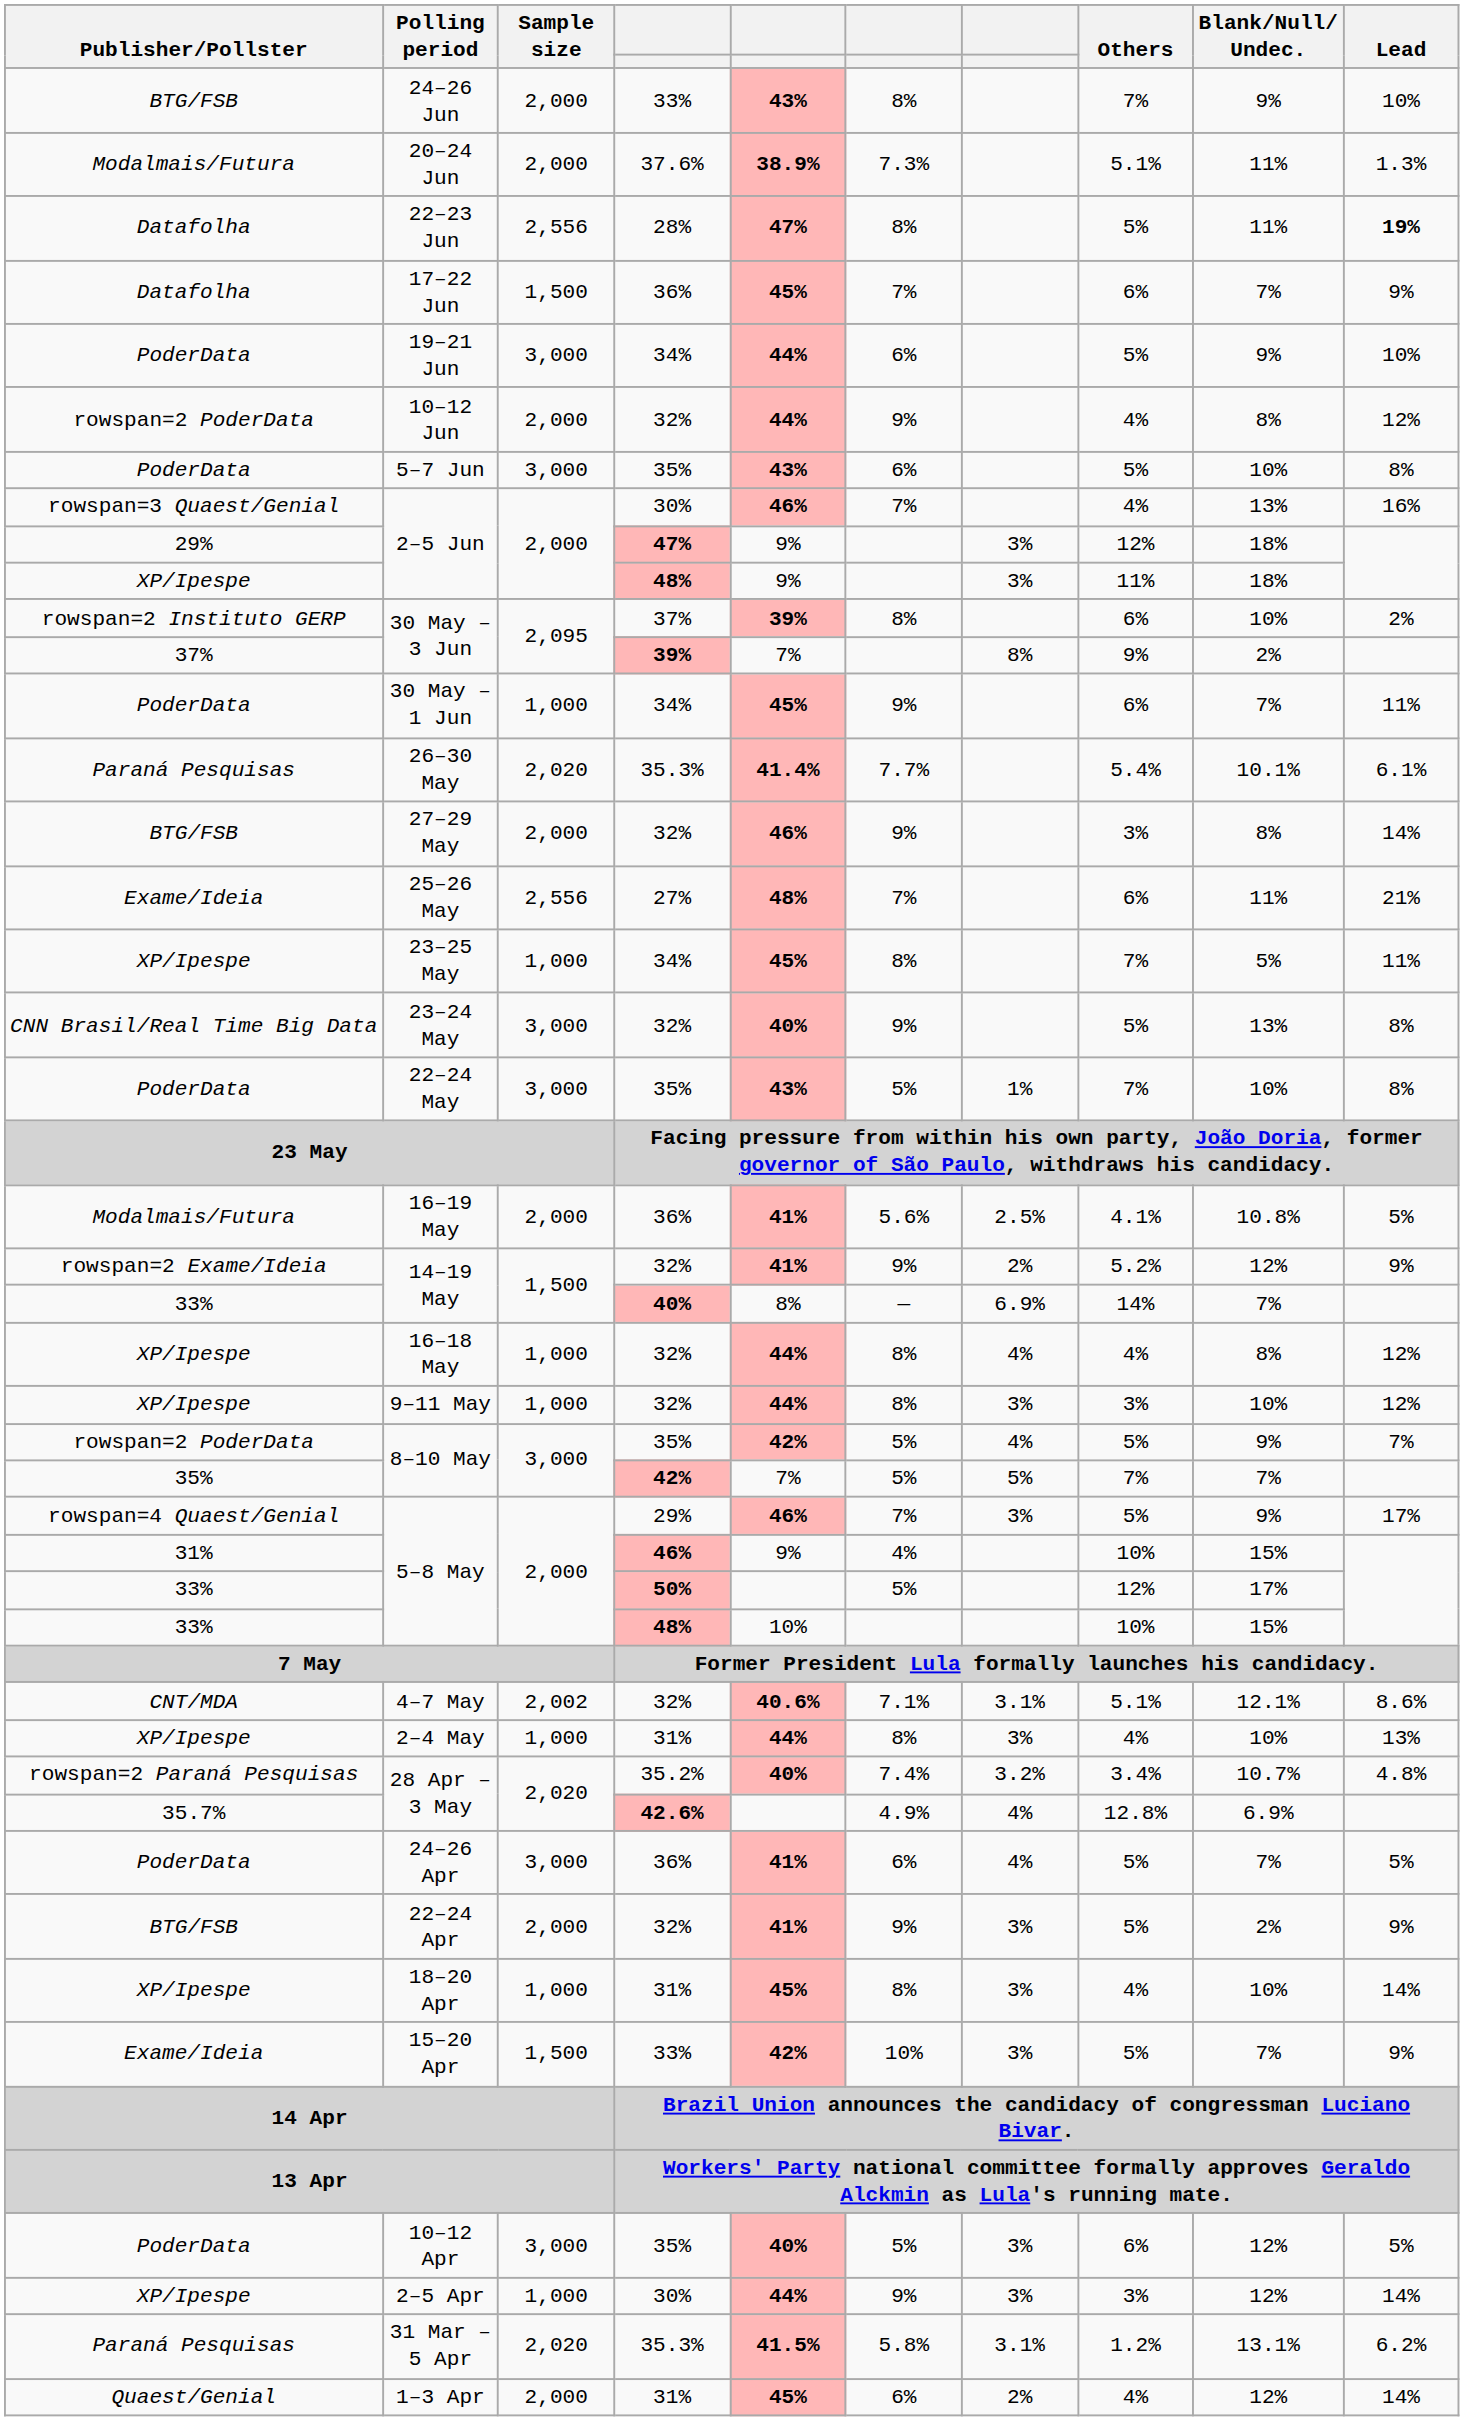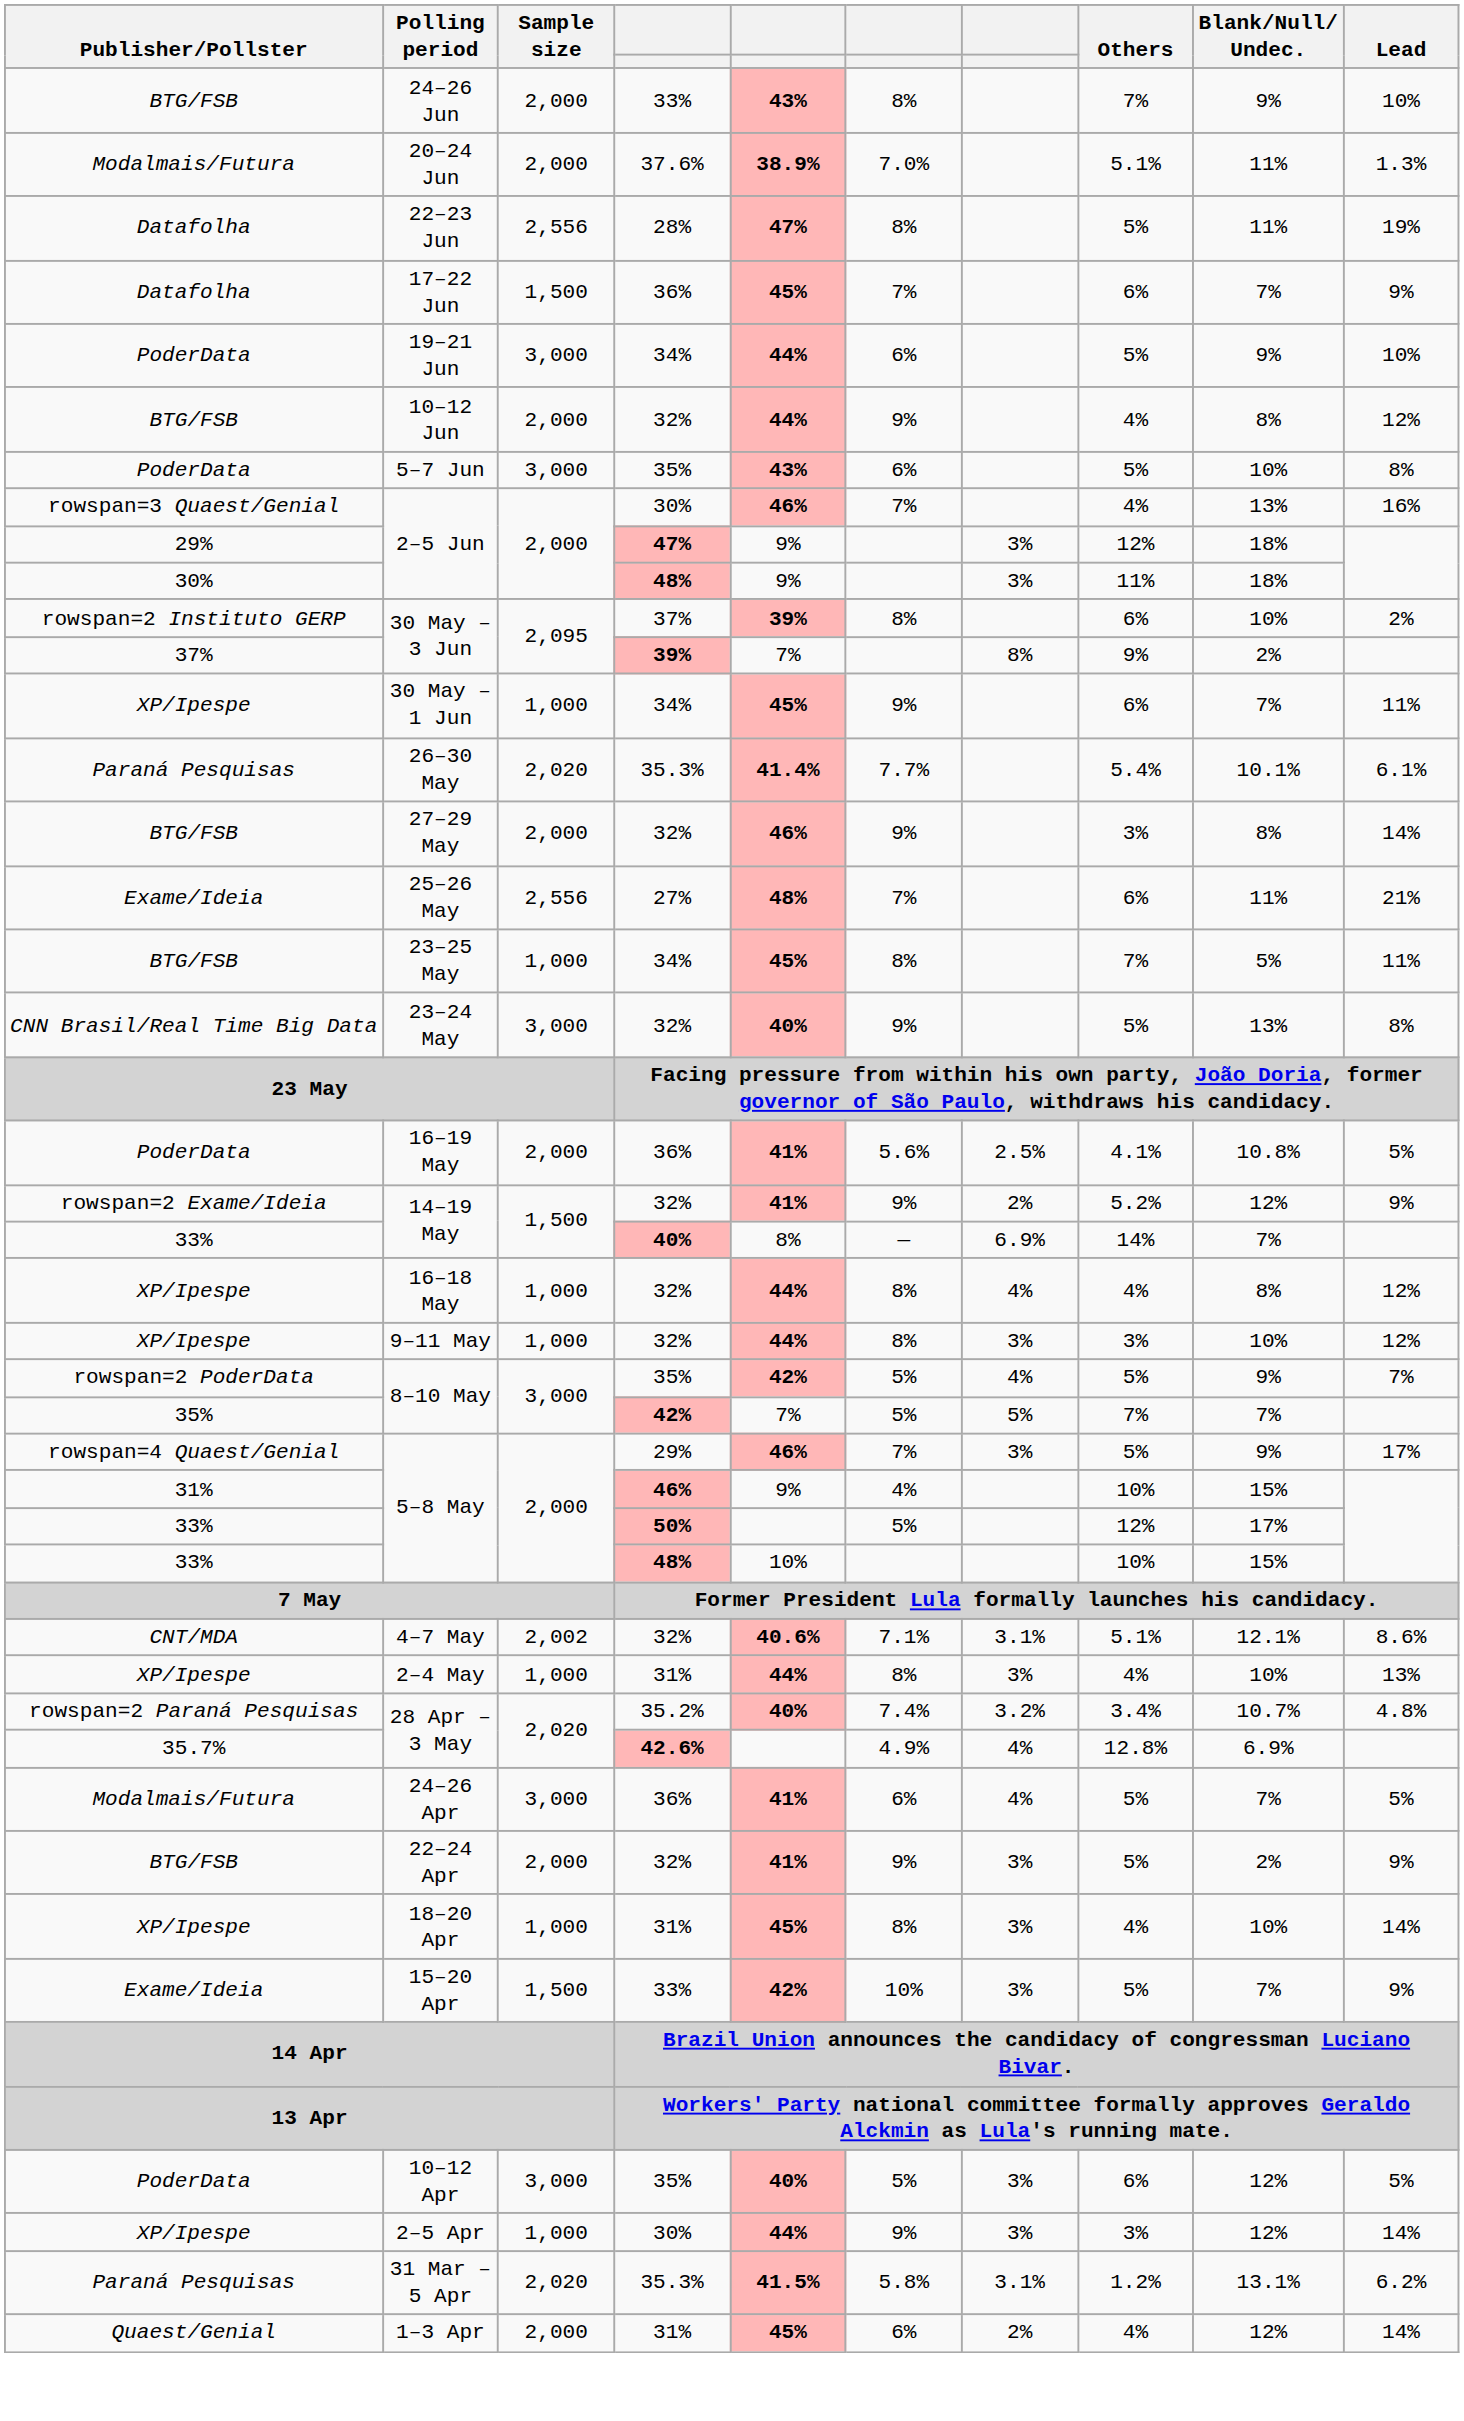20–24 Jun | column 6: 7.3% -> 7.0%
22–23 Jun | Lead: bold -> normal
10–12 Jun | Publisher/Pollster: rowspan=2 PoderData -> BTG/FSB
2–5 Jun / 48% | Publisher/Pollster: XP/Ipespe -> 30%
30 May – 1 Jun | Publisher/Pollster: PoderData -> XP/Ipespe
23–25 May | Publisher/Pollster: XP/Ipespe -> BTG/FSB
- row: PoderData | 22–24 May | 3,000 | 35% | 43% | 5% | 1% | 7% | 10% | 8%
16–19 May | Publisher/Pollster: Modalmais/Futura -> PoderData
24–26 Apr | Publisher/Pollster: PoderData -> Modalmais/Futura
